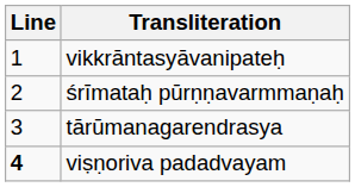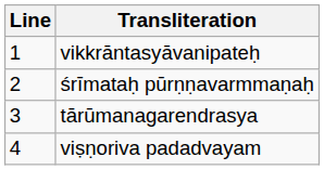viṣṇoriva padadvayam | Line: bold -> normal
